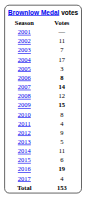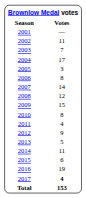2006 | Votes: bold -> normal
2007 | Votes: bold -> normal
2009 | Votes: bold -> normal
2016 | Votes: bold -> normal
2017 | Votes: normal -> bold
